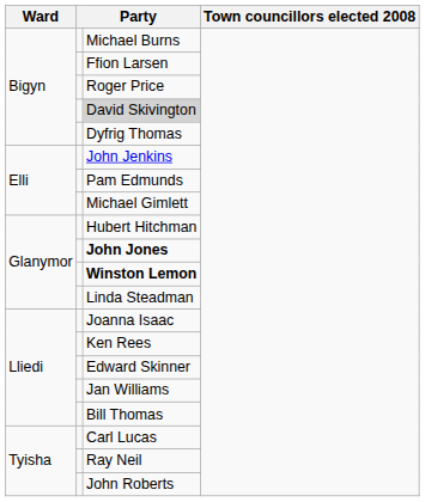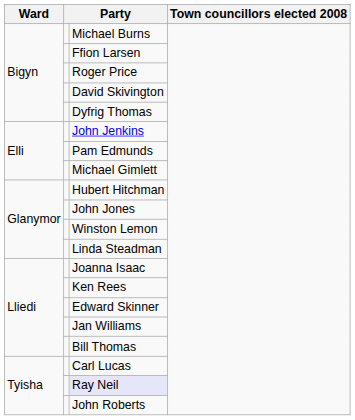David Skivington | column 3: lightgrey background -> no background
John Jones | column 3: bold -> normal
Winston Lemon | column 3: bold -> normal
Ray Neil | column 3: no background -> lavender background
